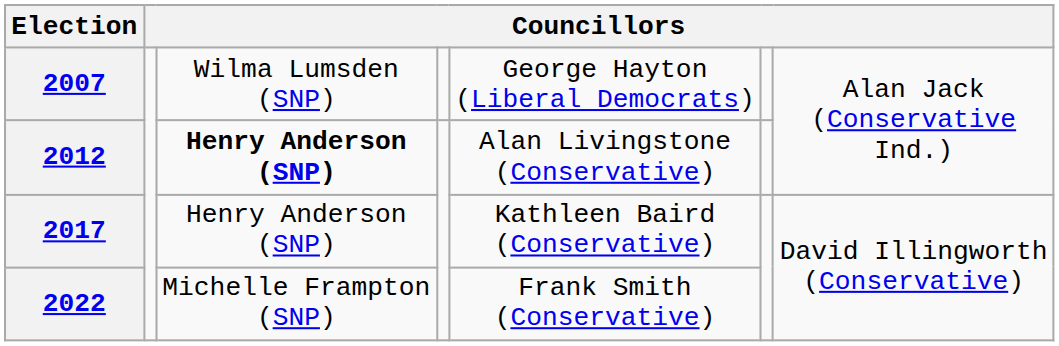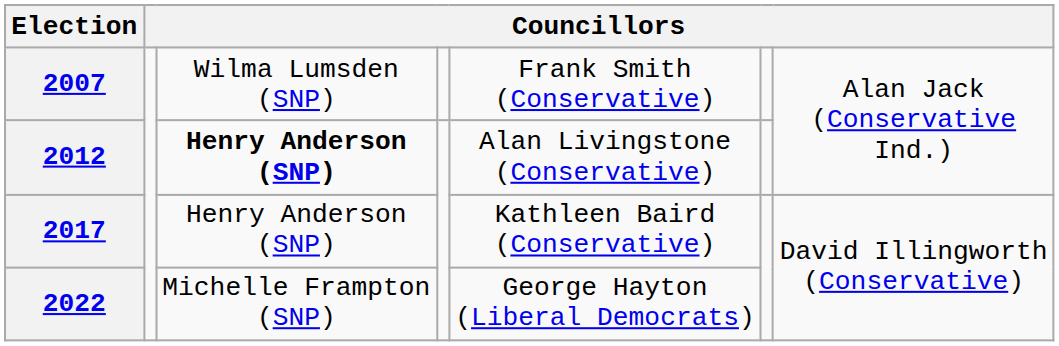2007 | column 5: George Hayton (Liberal Democrats) -> Frank Smith (Conservative)
2022 | column 5: Frank Smith (Conservative) -> George Hayton (Liberal Democrats)
